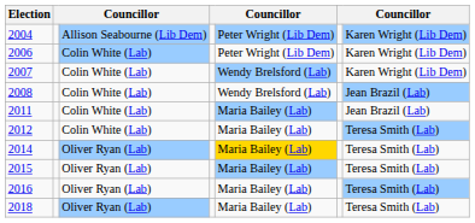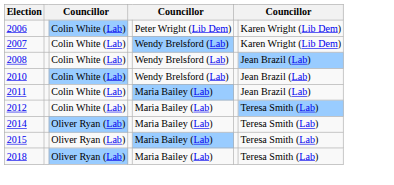- row: 2004 | Allison Seabourne (Lib Dem) | Peter Wright (Lib Dem) | Karen Wright (Lib Dem)
+ row: 2010 | Colin White (Lab) | Wendy Brelsford (Lab) | Jean Brazil (Lab)
2014 | column 5: gold background -> no background
- row: 2016 | Oliver Ryan (Lab) | Maria Bailey (Lab) | Teresa Smith (Lab)
